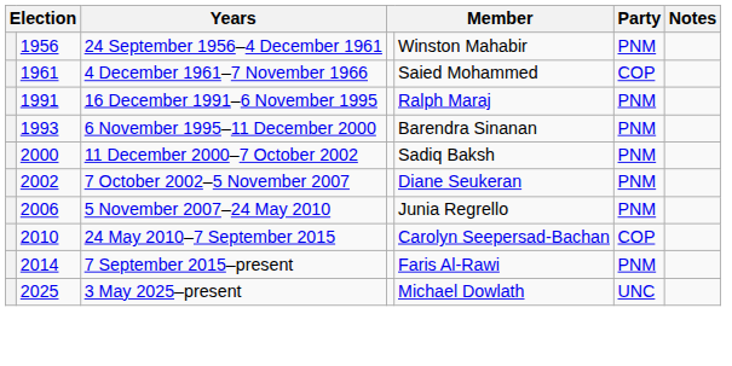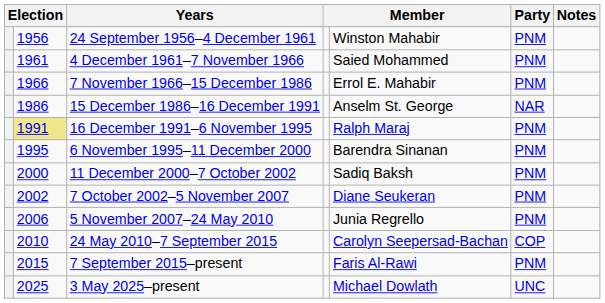4 December 1961–7 November 1966 | Party: COP -> PNM
+ row: 1966 | 7 November 1966–15 December 1986 | Errol E. Mahabir | PNM
+ row: 1986 | 15 December 1986–16 December 1991 | Anselm St. George | NAR
16 December 1991–6 November 1995 | column 2: no background -> khaki background
6 November 1995–11 December 2000 | column 2: 1993 -> 1995
7 September 2015–present | column 2: 2014 -> 2015
